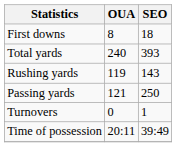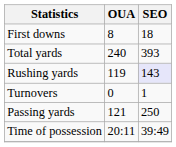Rushing yards | SEO: no background -> lavender background
rows swapped: Passing yards <-> Turnovers
